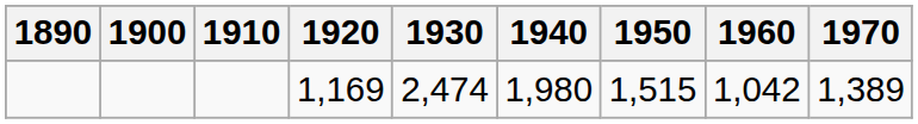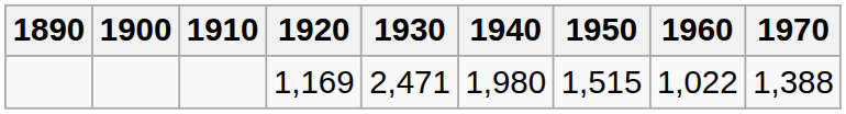row 2 | 1930: 2,474 -> 2,471
row 2 | 1960: 1,042 -> 1,022
row 2 | 1970: 1,389 -> 1,388
